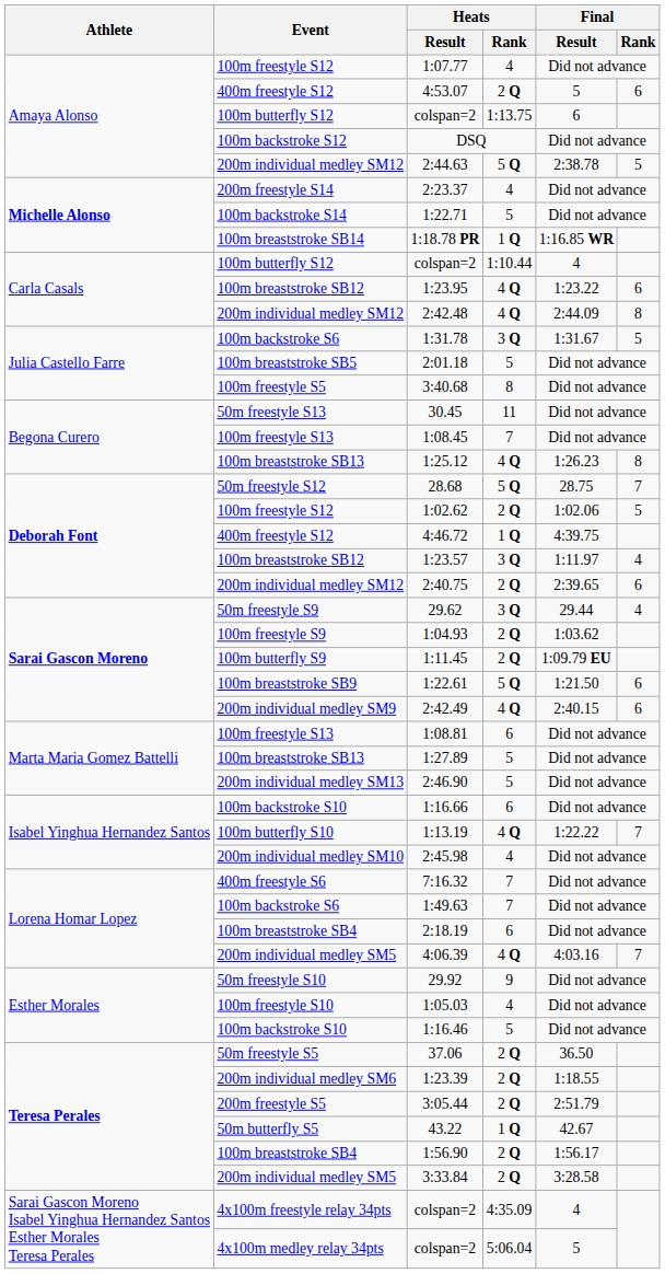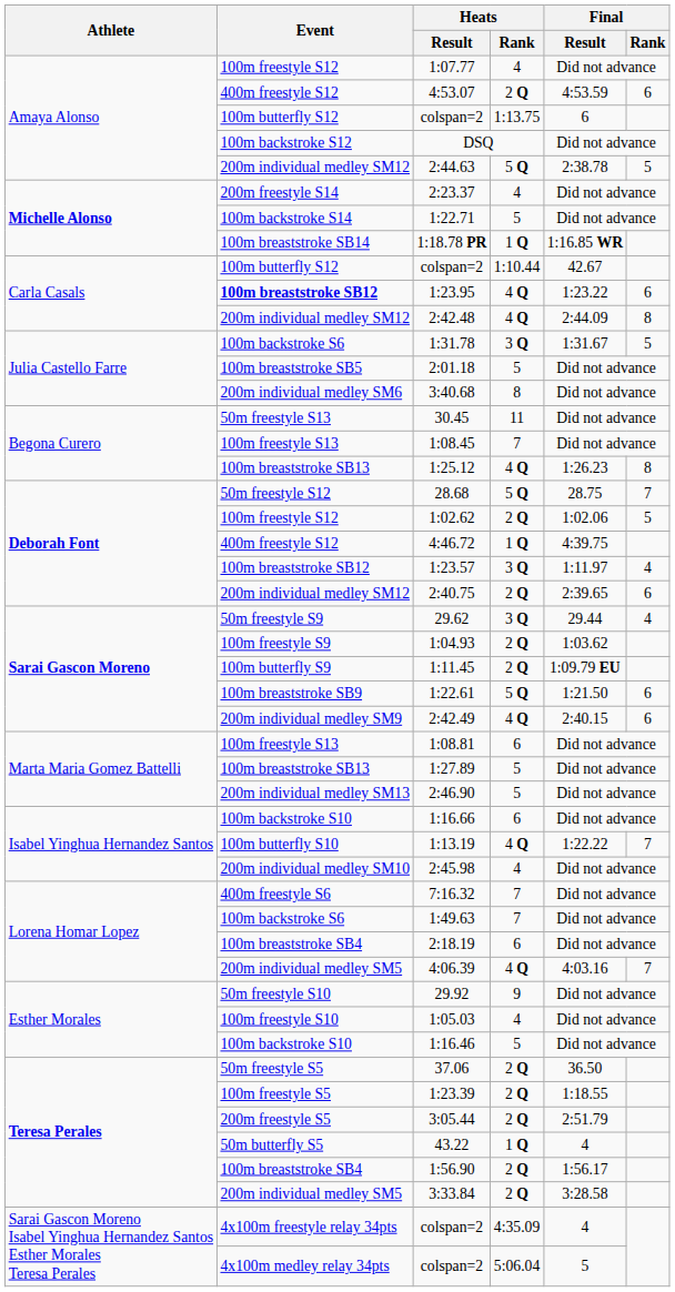4:53.07 | Final / Result: 5 -> 4:53.59
colspan=2 / 1:10.44 | Final / Result: 4 -> 42.67
1:23.95 | Event: normal -> bold
3:40.68 | Event: 100m freestyle S5 -> 200m individual medley SM6
1:23.39 | Event: 200m individual medley SM6 -> 100m freestyle S5
43.22 | Final / Result: 42.67 -> 4
